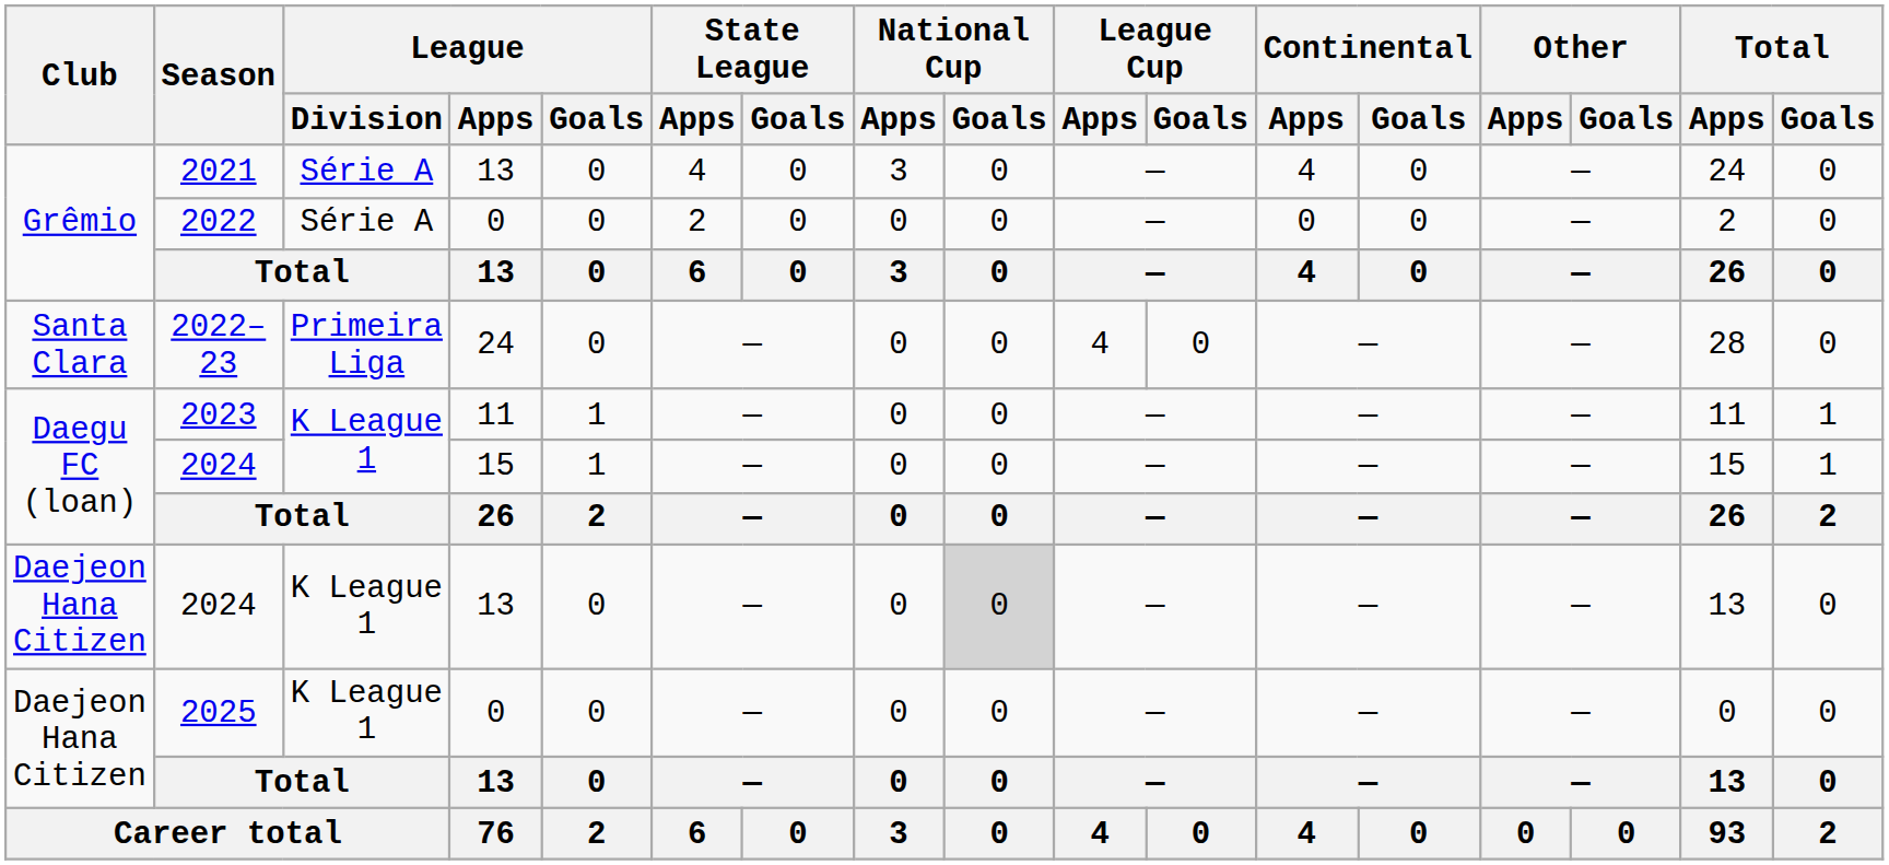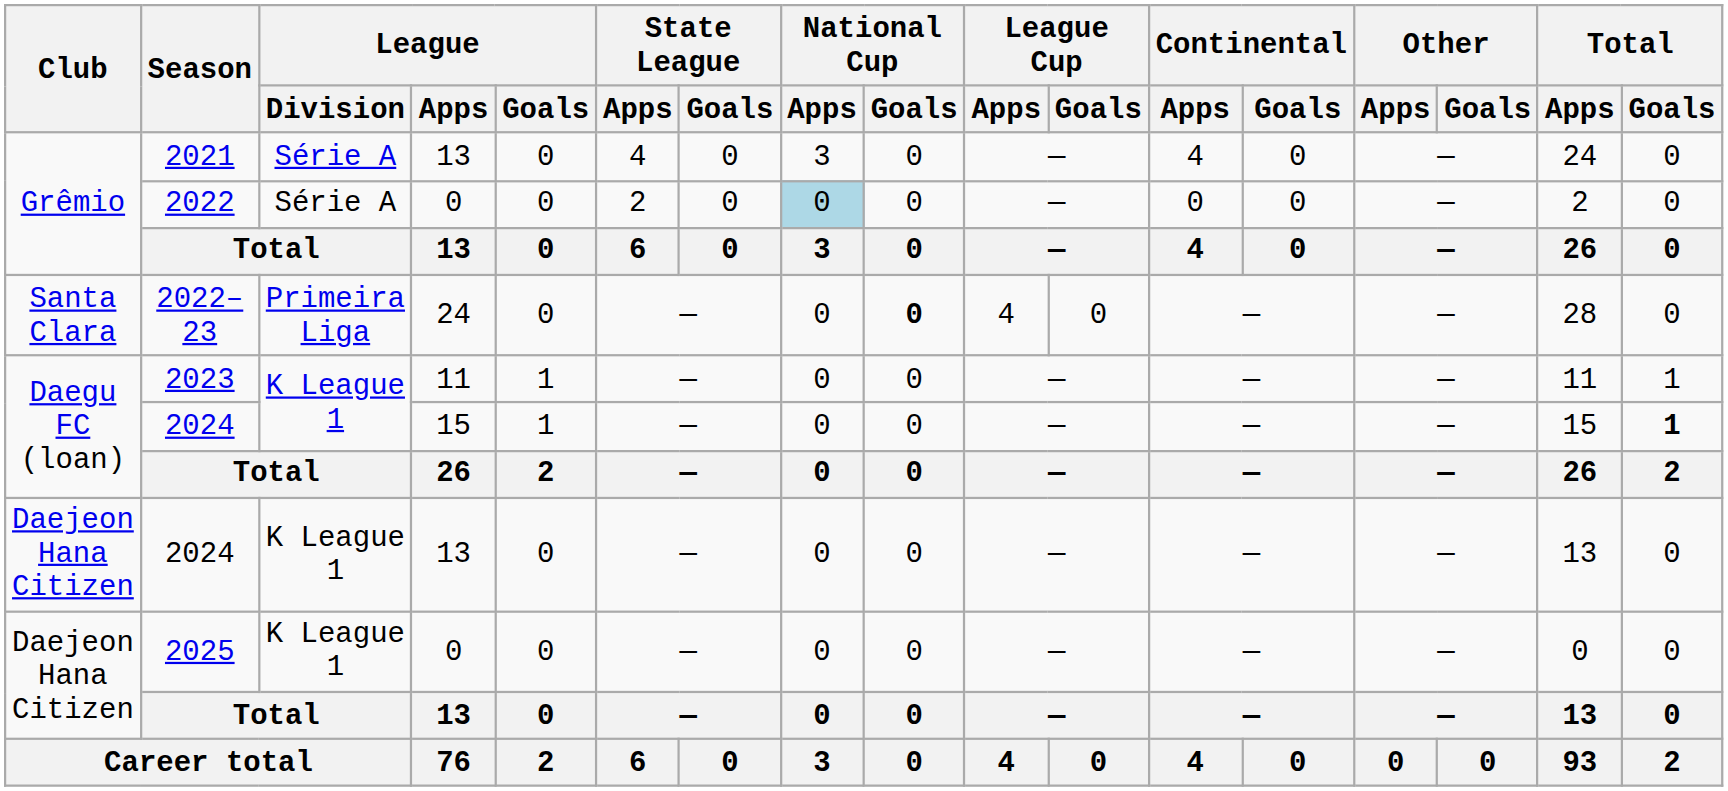2022 | National Cup / Apps: no background -> lightblue background
2022–23 | National Cup / Goals: normal -> bold
2024 / 15 | Total / Goals: normal -> bold
2024 / 13 | National Cup / Goals: lightgrey background -> no background
